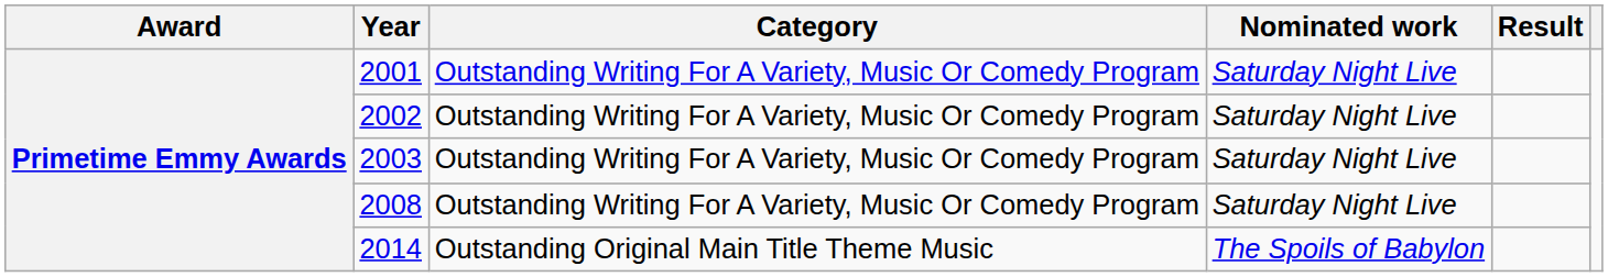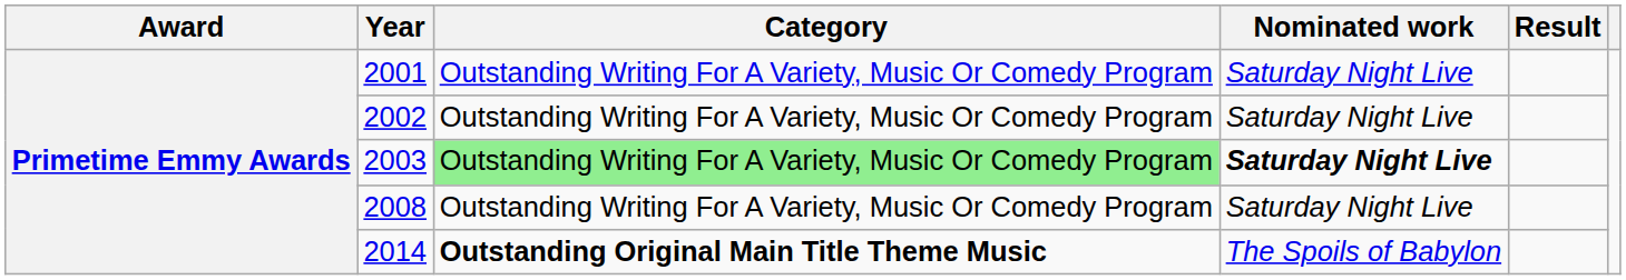2003 | Category: no background -> lightgreen background
2003 | Nominated work: normal -> bold
2014 | Category: normal -> bold
